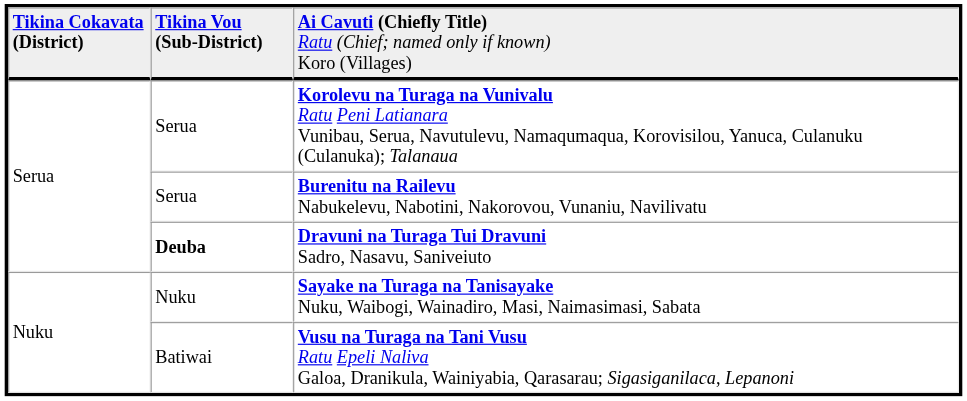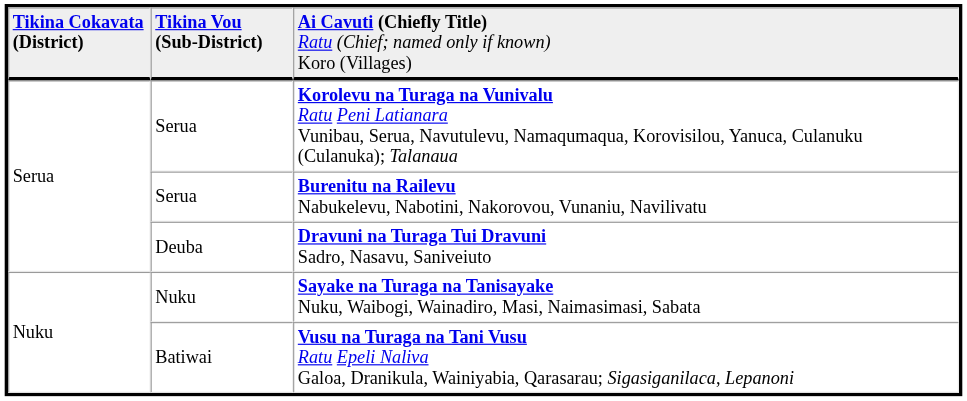Dravuni na Turaga Tui Dravuni Sadro, Nasavu, Saniveiuto | column 2: bold -> normal
